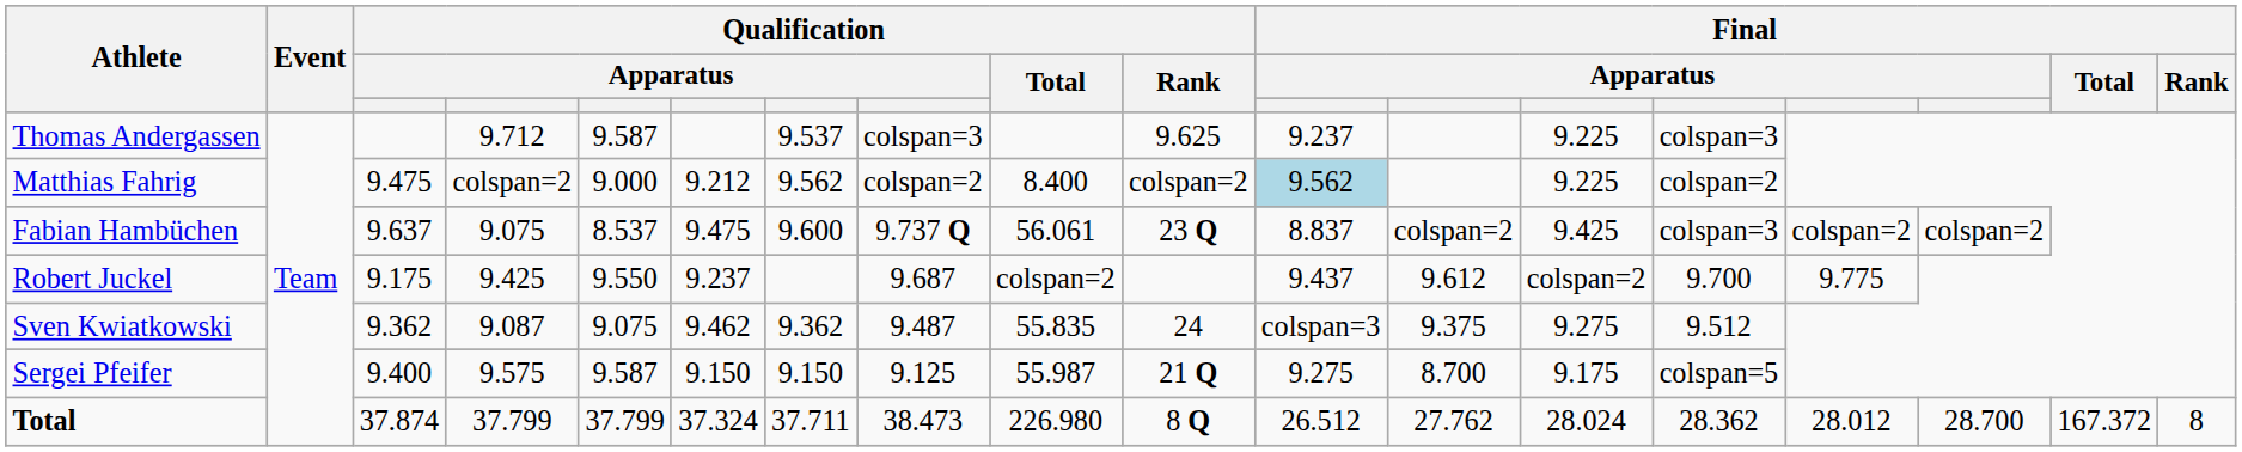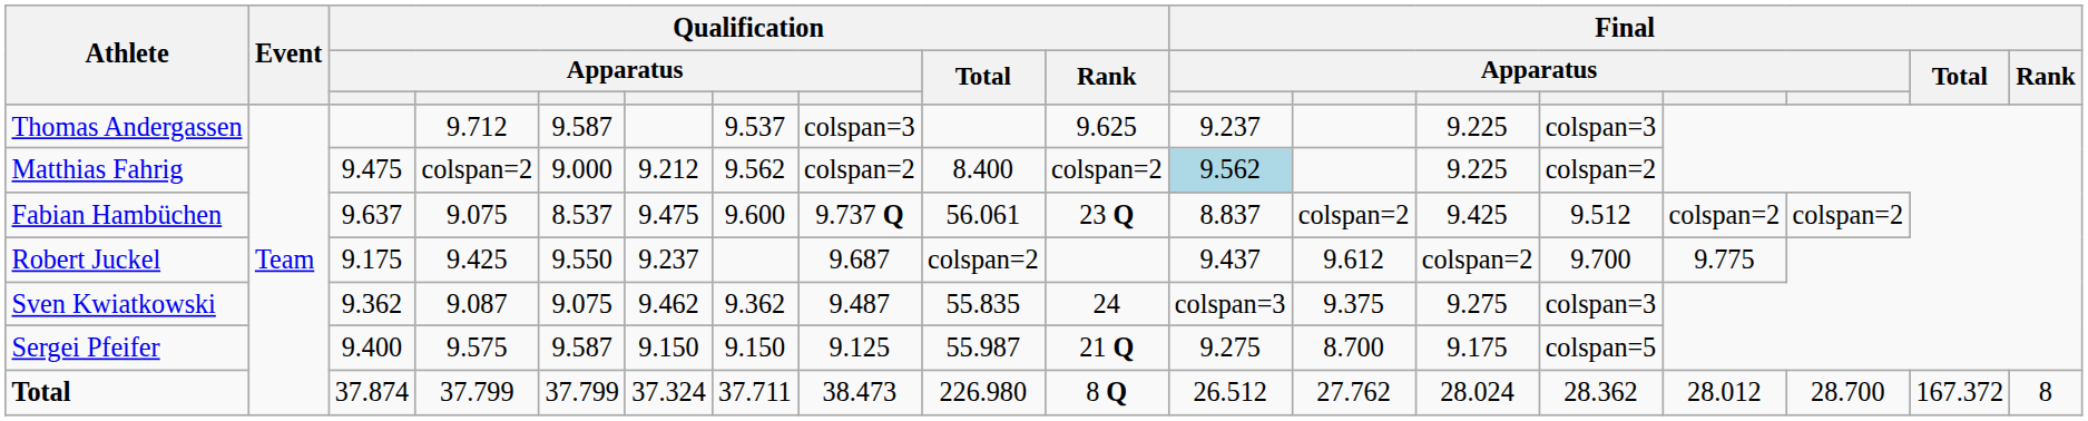Fabian Hambüchen | column 14: colspan=3 -> 9.512
Sven Kwiatkowski | column 14: 9.512 -> colspan=3
